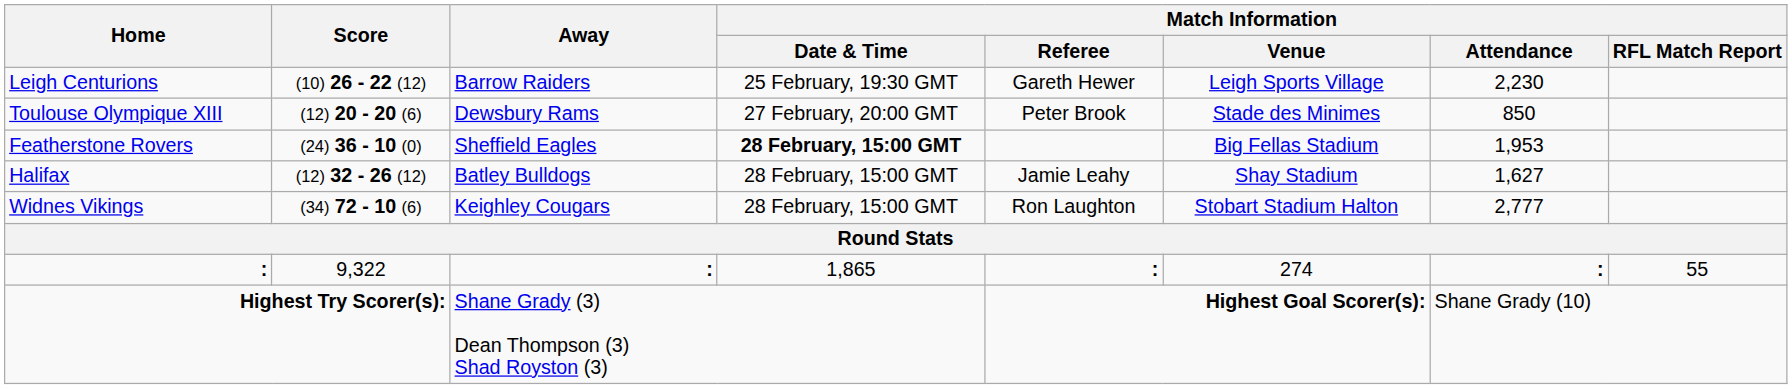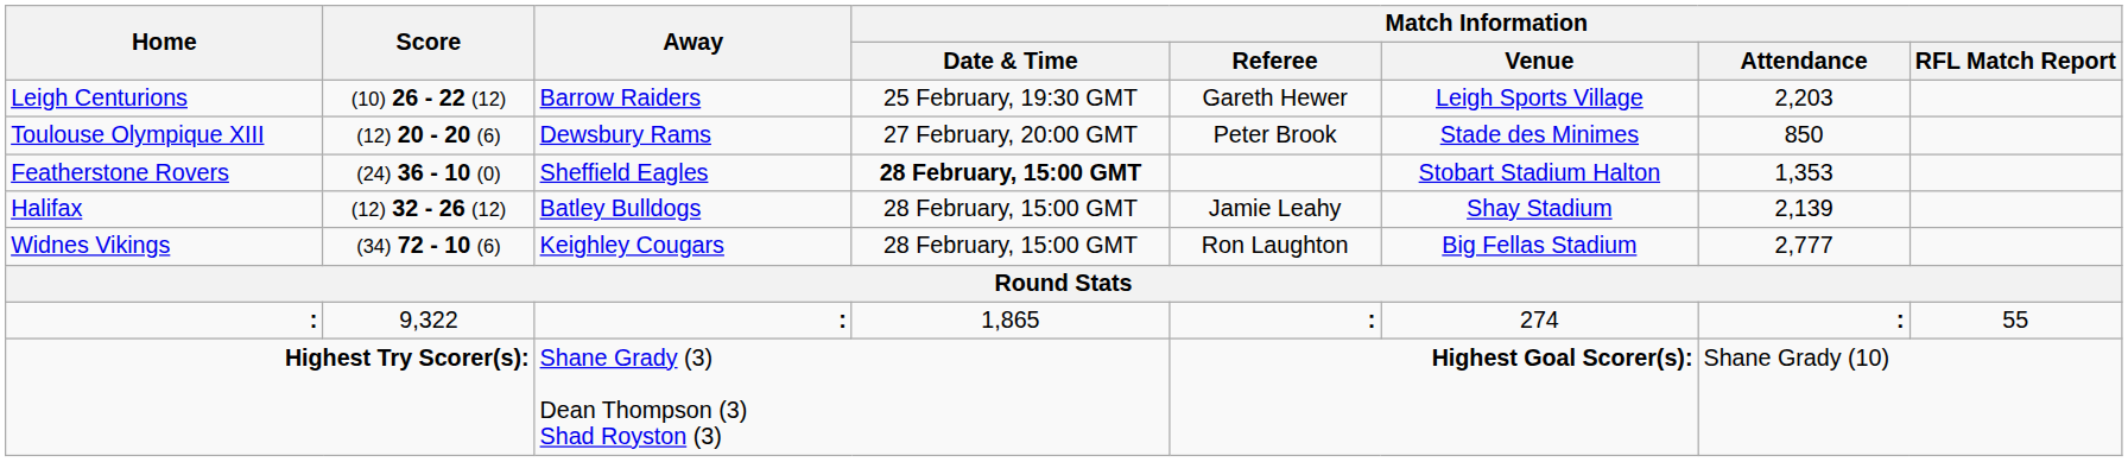Leigh Centurions | Match Information / Attendance: 2,230 -> 2,203
Featherstone Rovers | Match Information / Venue: Big Fellas Stadium -> Stobart Stadium Halton
Featherstone Rovers | Match Information / Attendance: 1,953 -> 1,353
Halifax | Match Information / Attendance: 1,627 -> 2,139
Widnes Vikings | Match Information / Venue: Stobart Stadium Halton -> Big Fellas Stadium
